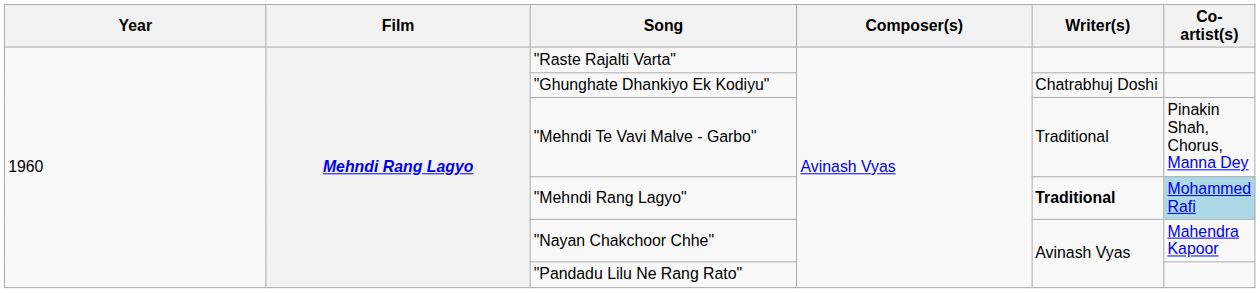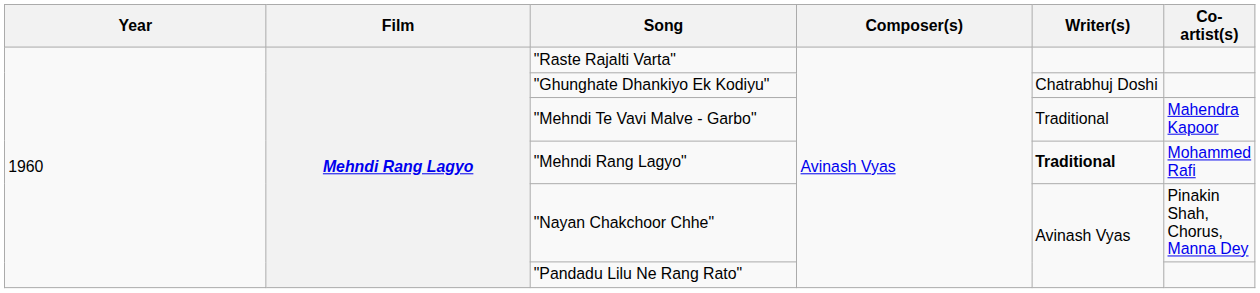"Mehndi Te Vavi Malve - Garbo" | Co-artist(s): Pinakin Shah, Chorus, Manna Dey -> Mahendra Kapoor
"Mehndi Rang Lagyo" | Co-artist(s): lightblue background -> no background
"Nayan Chakchoor Chhe" | Co-artist(s): Mahendra Kapoor -> Pinakin Shah, Chorus, Manna Dey
